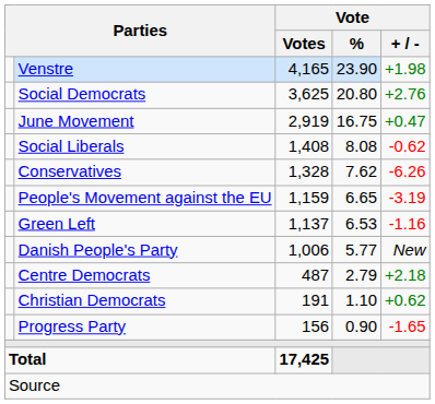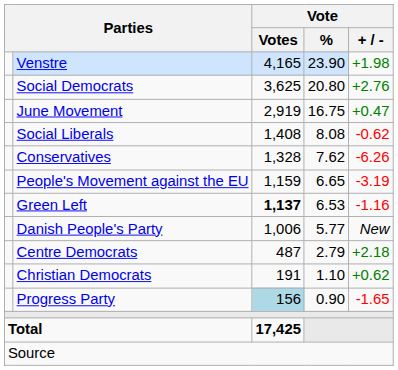Green Left | Vote / Votes: normal -> bold
Progress Party | Vote / Votes: no background -> lightblue background
